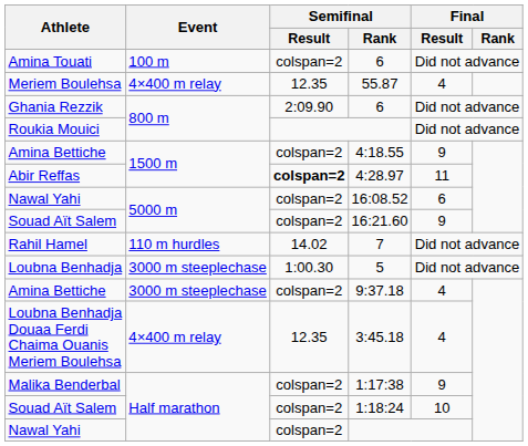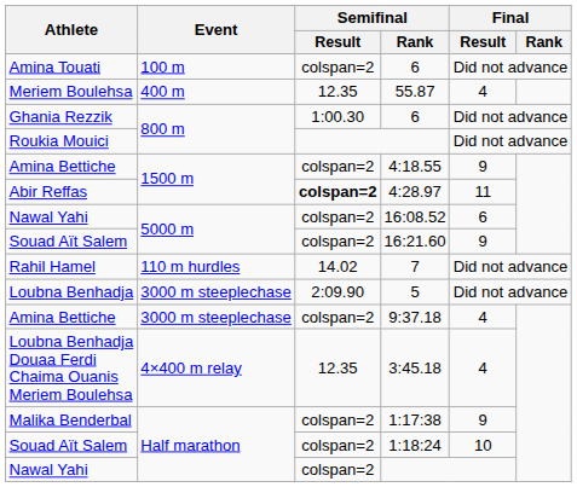55.87 | Event: 4×400 m relay -> 400 m
Ghania Rezzik / 6 | Semifinal / Result: 2:09.90 -> 1:00.30
5 | Semifinal / Result: 1:00.30 -> 2:09.90
